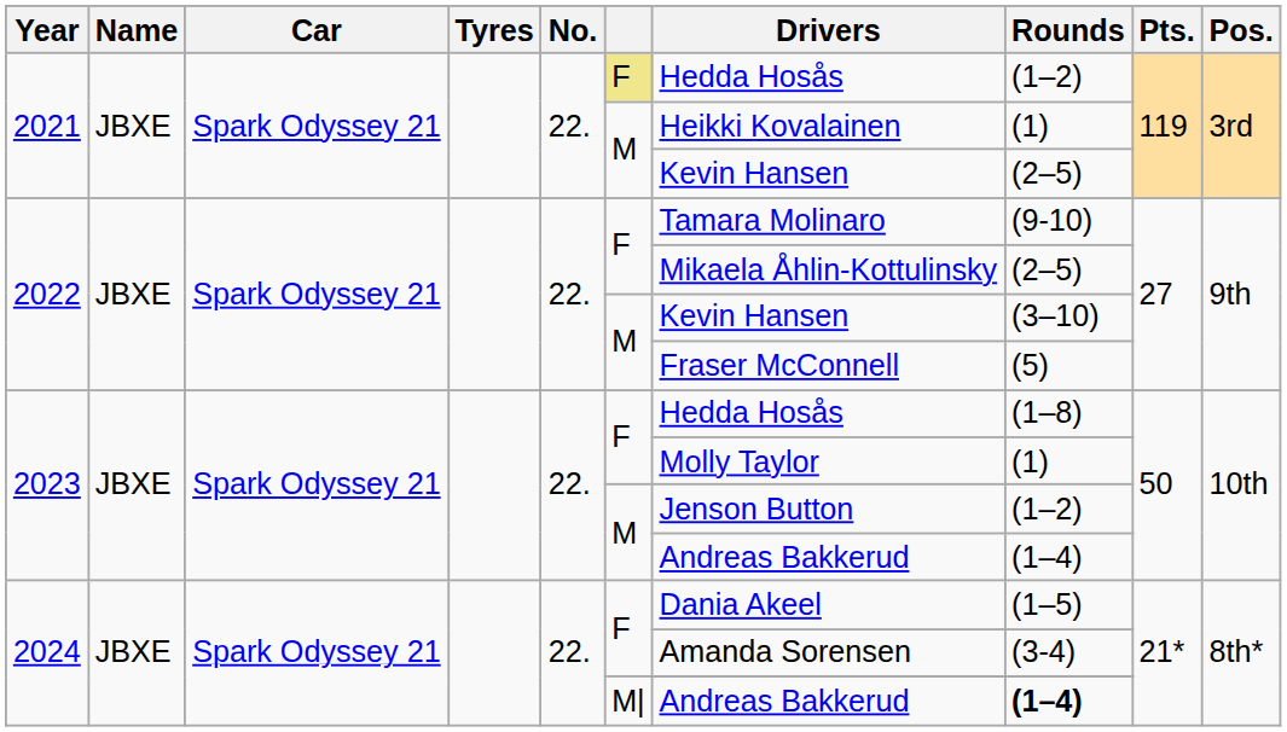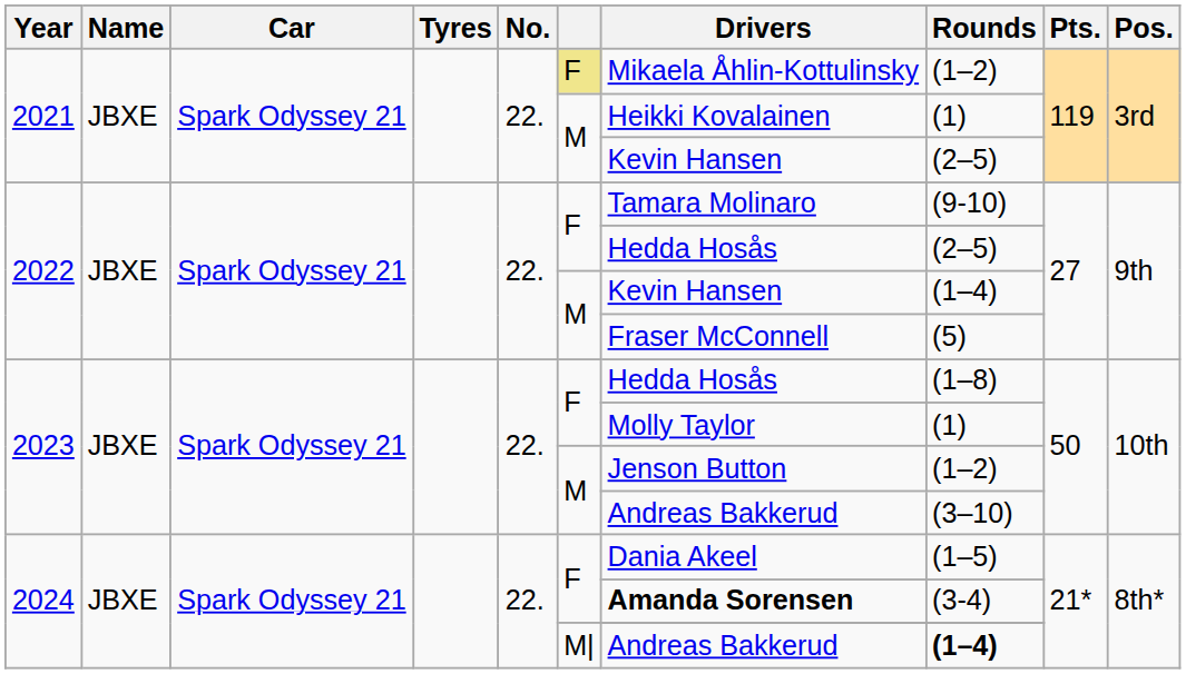row 2 | Drivers: Hedda Hosås -> Mikaela Åhlin-Kottulinsky
row 6 | Drivers: Mikaela Åhlin-Kottulinsky -> Hedda Hosås
row 7 | Rounds: (3–10) -> (1–4)
row 12 | Rounds: (1–4) -> (3–10)
row 14 | Drivers: normal -> bold
